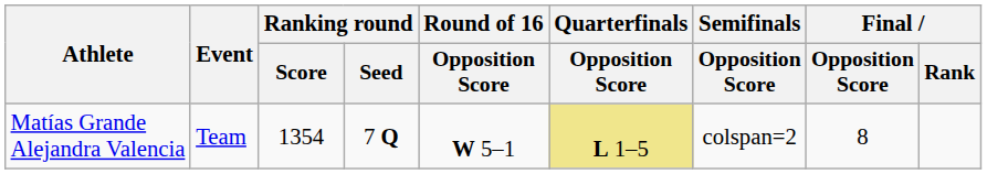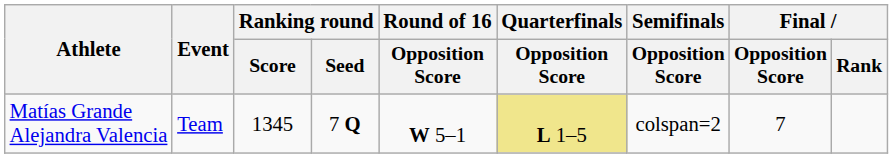Matías Grande Alejandra Valencia | Ranking round / Score: 1354 -> 1345
Matías Grande Alejandra Valencia | Final / Opposition Score: 8 -> 7
